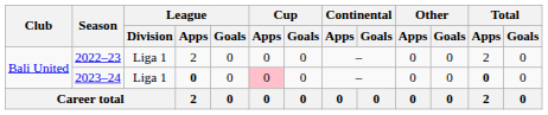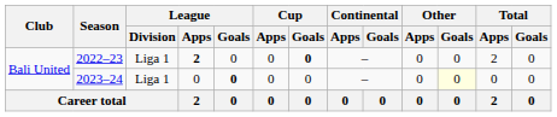2022–23 | League / Apps: normal -> bold
2022–23 | Cup / Goals: normal -> bold
2023–24 | League / Apps: bold -> normal
2023–24 | League / Goals: normal -> bold
2023–24 | Cup / Apps: pink background -> no background
2023–24 | Other / Goals: no background -> lightyellow background
2023–24 | Total / Apps: bold -> normal
